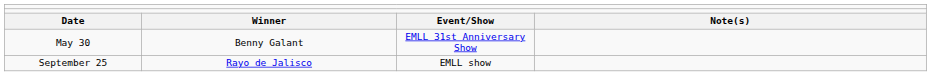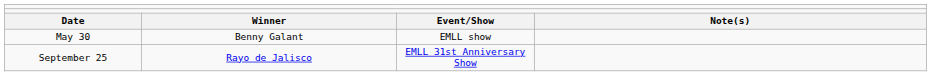May 30 | column 3: EMLL 31st Anniversary Show -> EMLL show
September 25 | column 3: EMLL show -> EMLL 31st Anniversary Show
